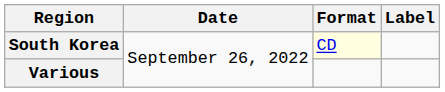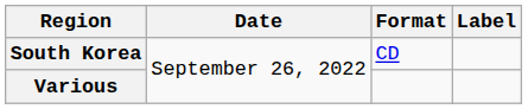South Korea | Format: lightyellow background -> no background
